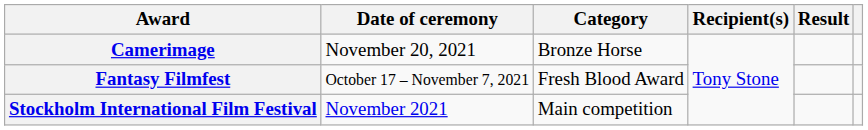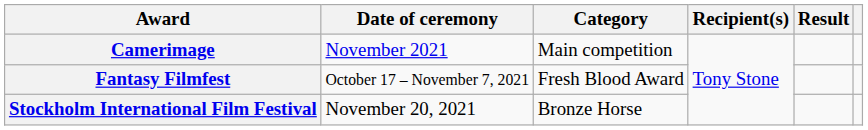Camerimage | Date of ceremony: November 20, 2021 -> November 2021
Camerimage | Category: Bronze Horse -> Main competition
Stockholm International Film Festival | Date of ceremony: November 2021 -> November 20, 2021
Stockholm International Film Festival | Category: Main competition -> Bronze Horse
